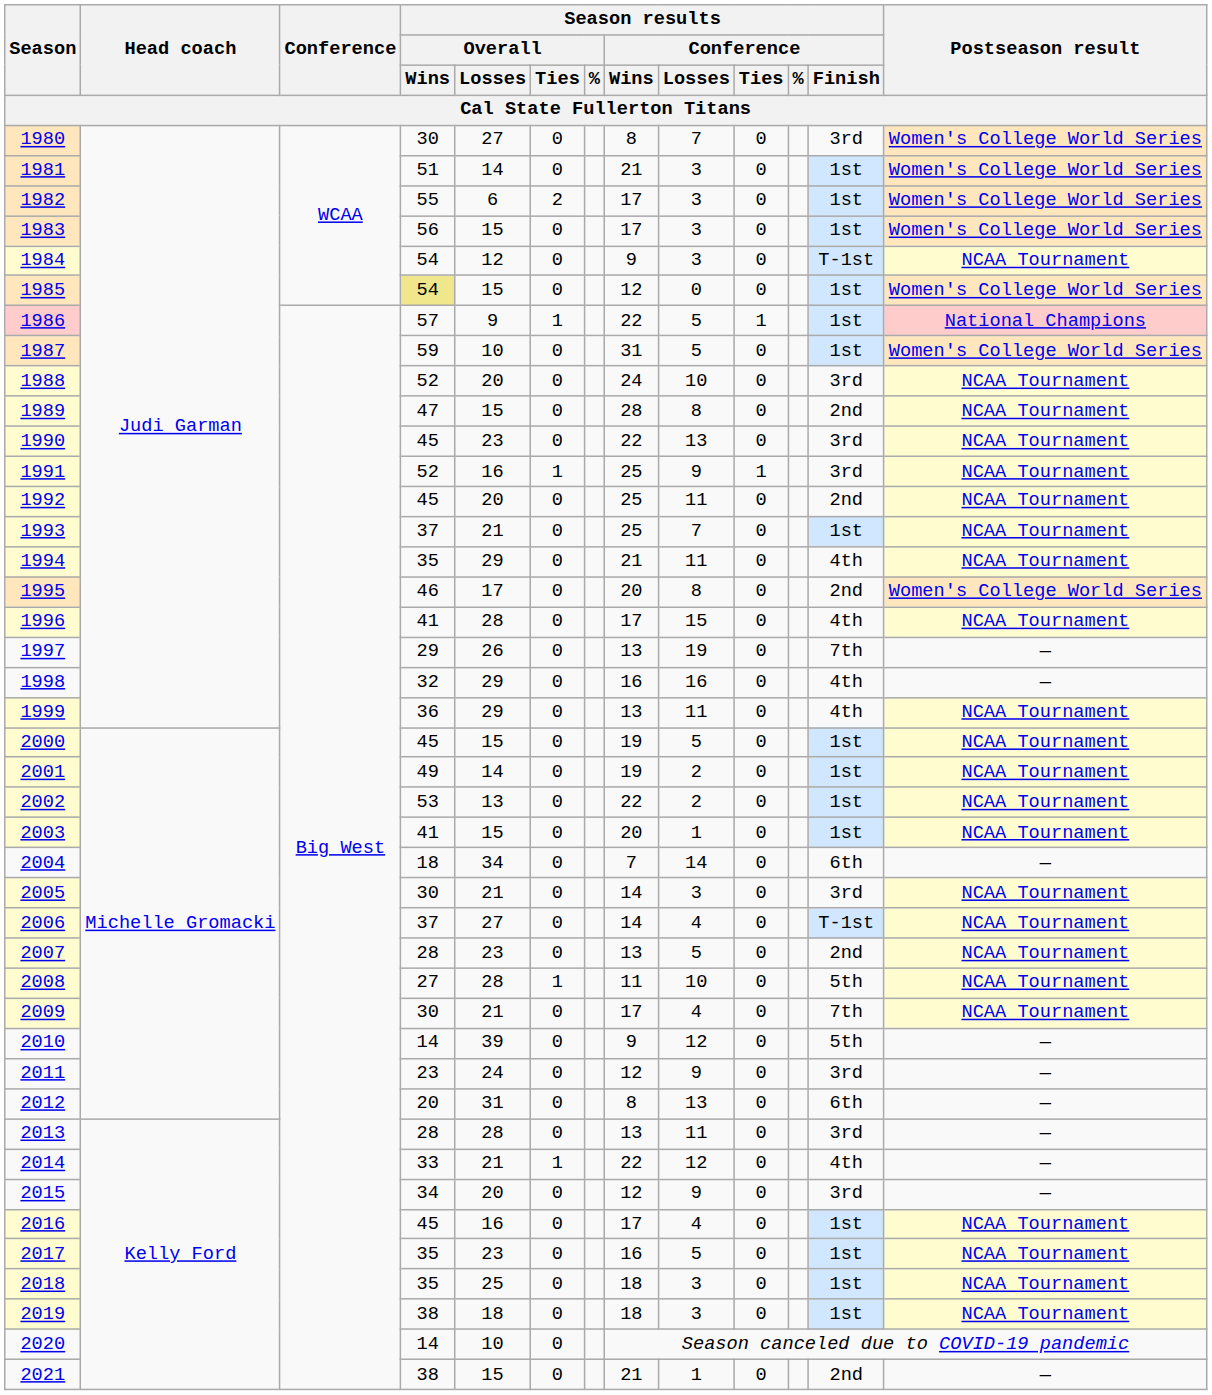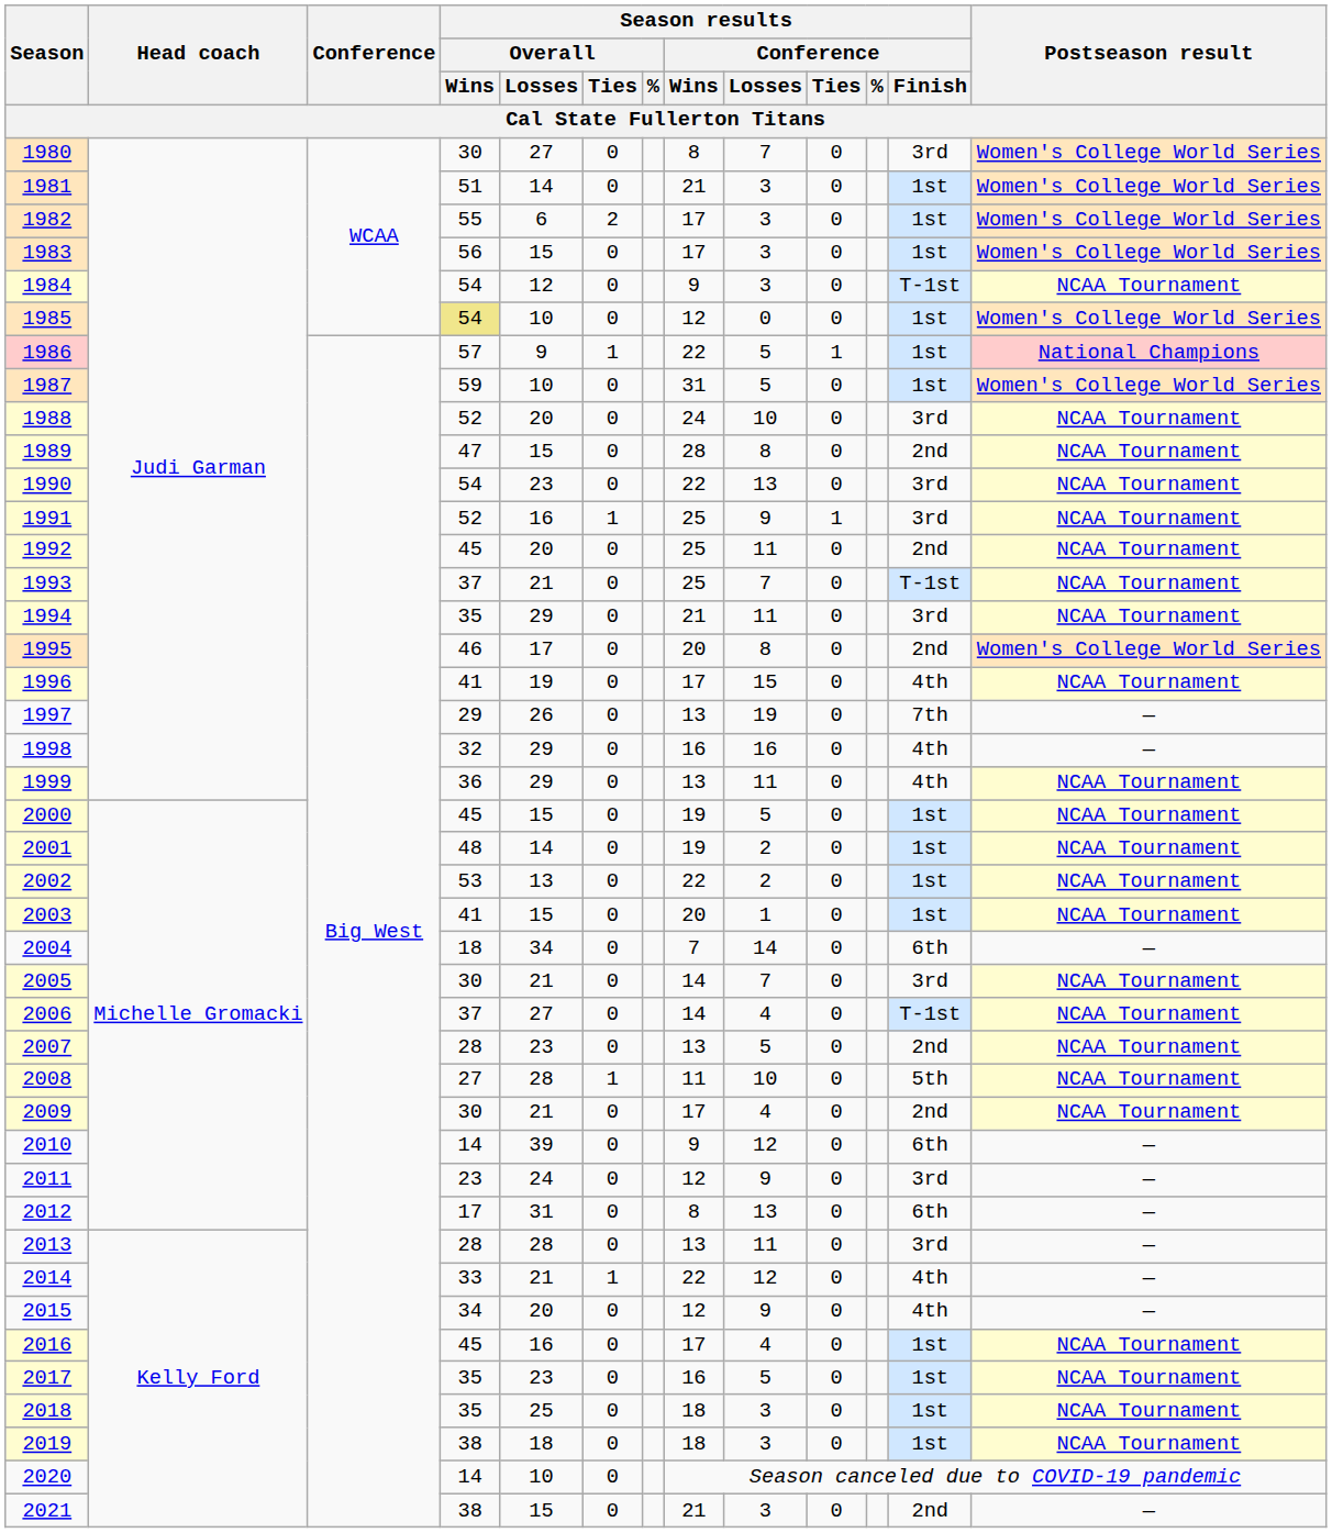1985 | Season results / Overall / Losses: 15 -> 10
1990 | Season results / Overall / Wins: 45 -> 54
1993 | Season results / Conference / Finish: 1st -> T-1st
1994 | Season results / Conference / Finish: 4th -> 3rd
1996 | Season results / Overall / Losses: 28 -> 19
2001 | Season results / Overall / Wins: 49 -> 48
2005 | Season results / Conference / Losses: 3 -> 7
2009 | Season results / Conference / Finish: 7th -> 2nd
2010 | Season results / Conference / Finish: 5th -> 6th
2012 | Season results / Overall / Wins: 20 -> 17
2015 | Season results / Conference / Finish: 3rd -> 4th
2021 | Season results / Conference / Losses: 1 -> 3
